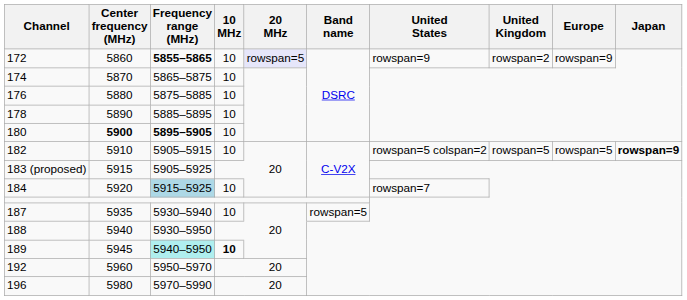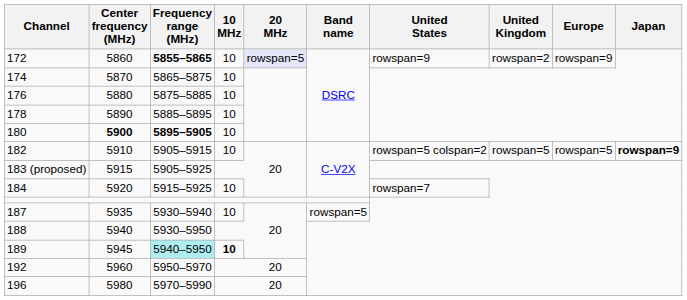184 | Frequency range (MHz): lightblue background -> no background
